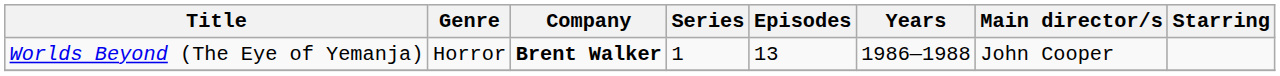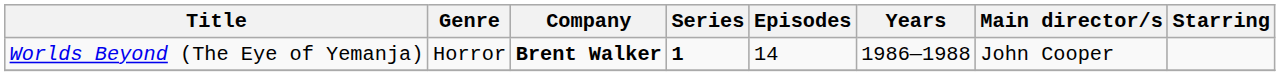Worlds Beyond (The Eye of Yemanja) | Series: normal -> bold
Worlds Beyond (The Eye of Yemanja) | Episodes: 13 -> 14
